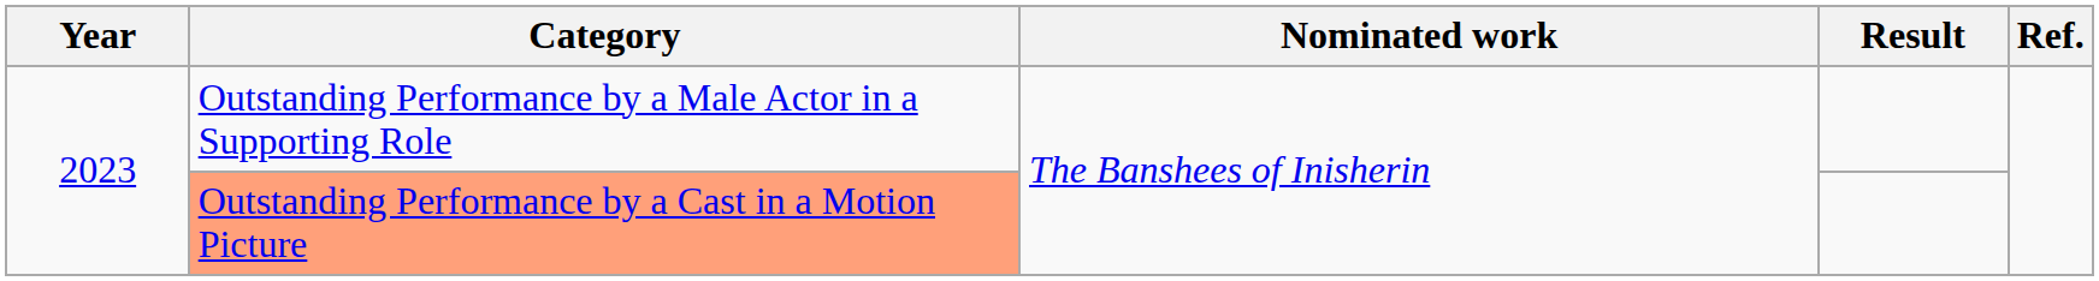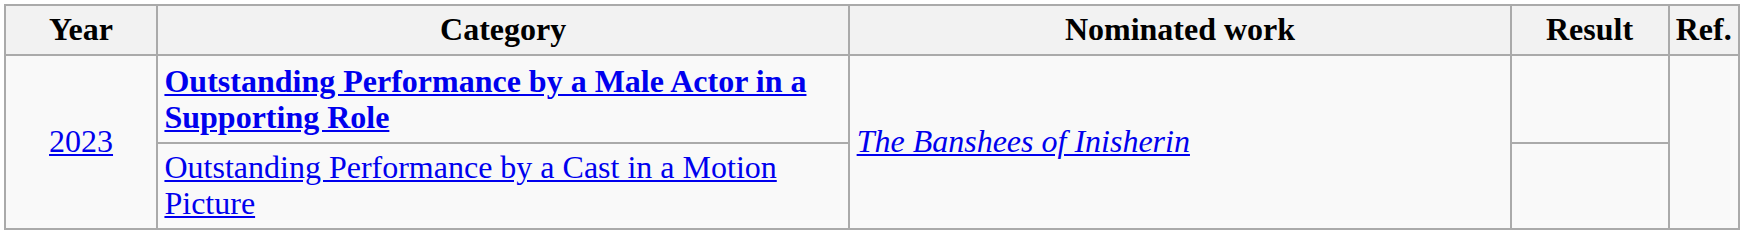Outstanding Performance by a Male Actor in a Supporting Role | Category: normal -> bold
Outstanding Performance by a Cast in a Motion Picture | Category: lightsalmon background -> no background
